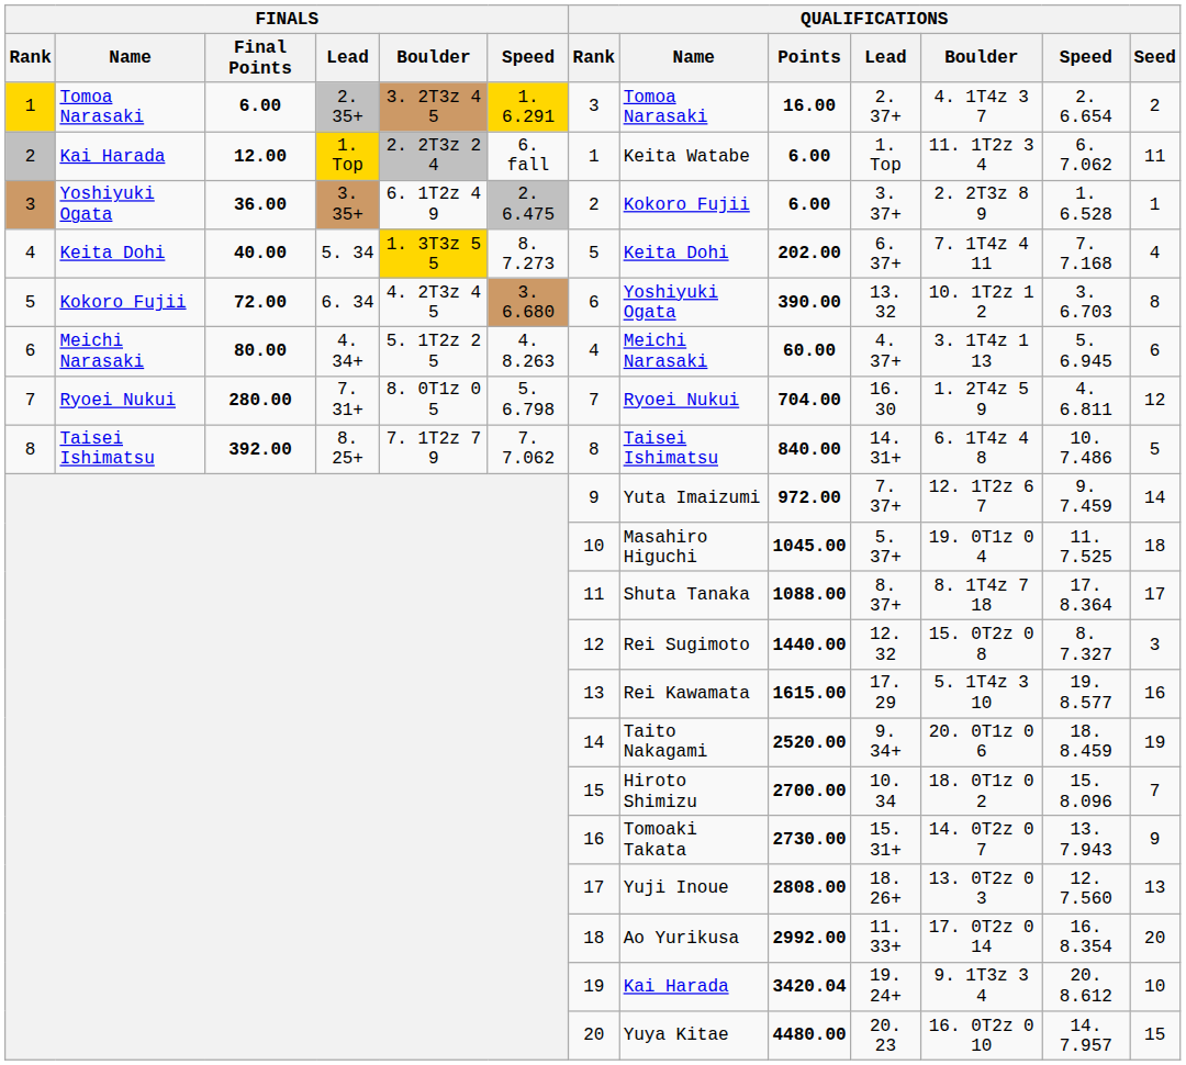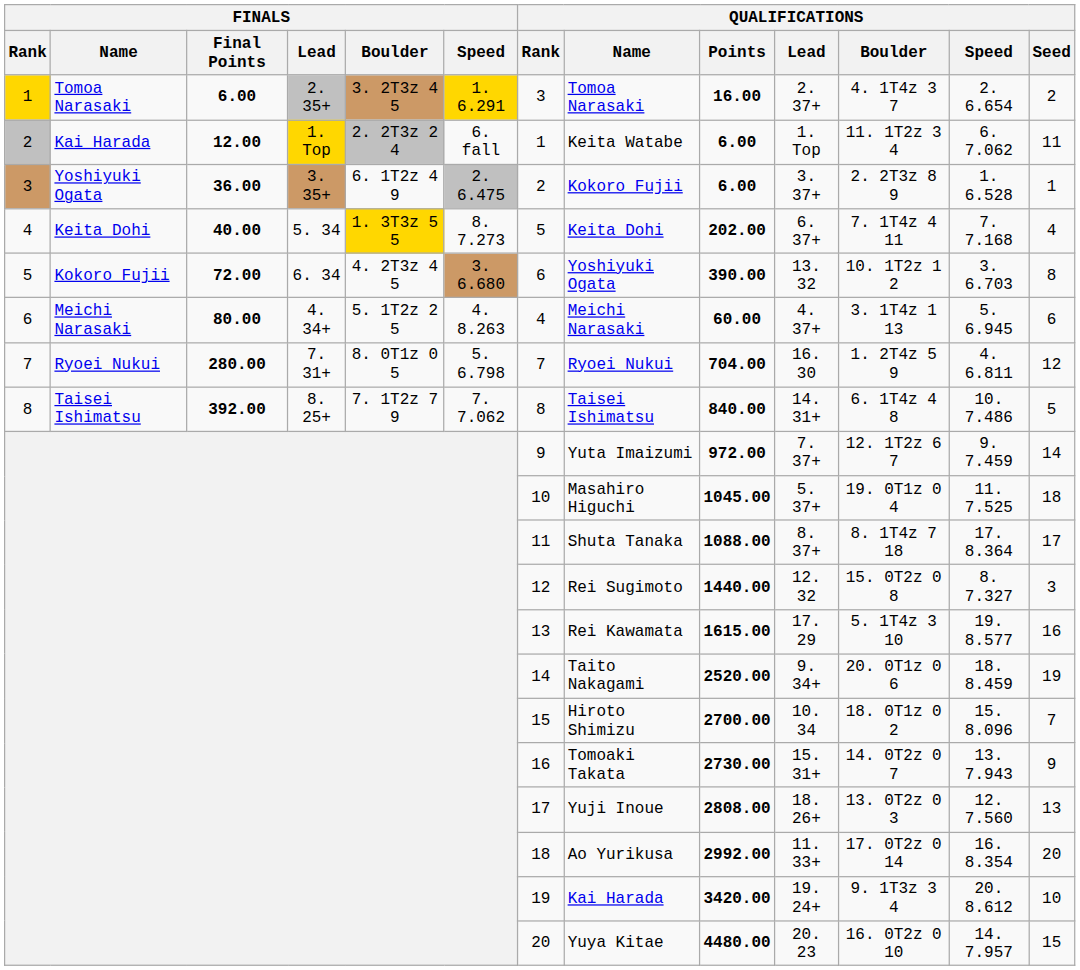row 21 | QUALIFICATIONS / Points: 3420.04 -> 3420.00
